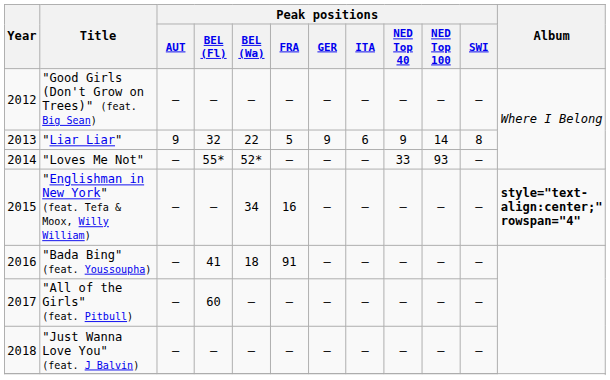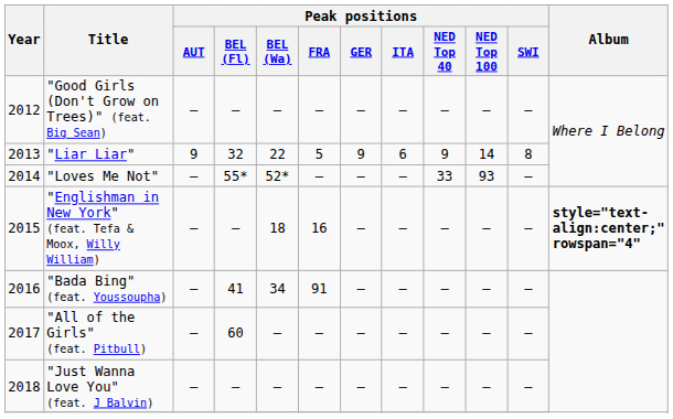"Englishman in New York" (feat. Tefa & Moox, Willy William) | Peak positions / BEL (Wa): 34 -> 18
"Bada Bing" (feat. Youssoupha) | Peak positions / BEL (Wa): 18 -> 34
